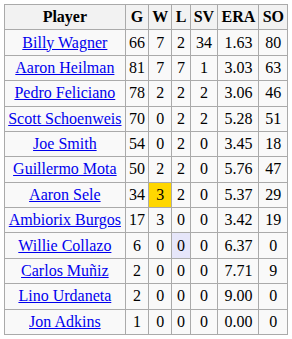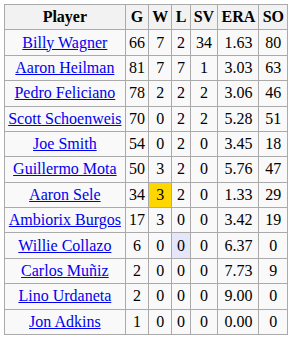Guillermo Mota | W: 2 -> 3
Aaron Sele | ERA: 5.37 -> 1.33
Carlos Muñiz | ERA: 7.71 -> 7.73
